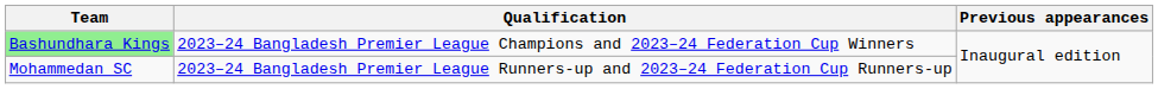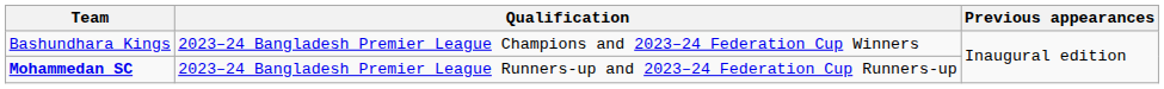Bashundhara Kings | Team: lightgreen background -> no background
Mohammedan SC | Team: normal -> bold
